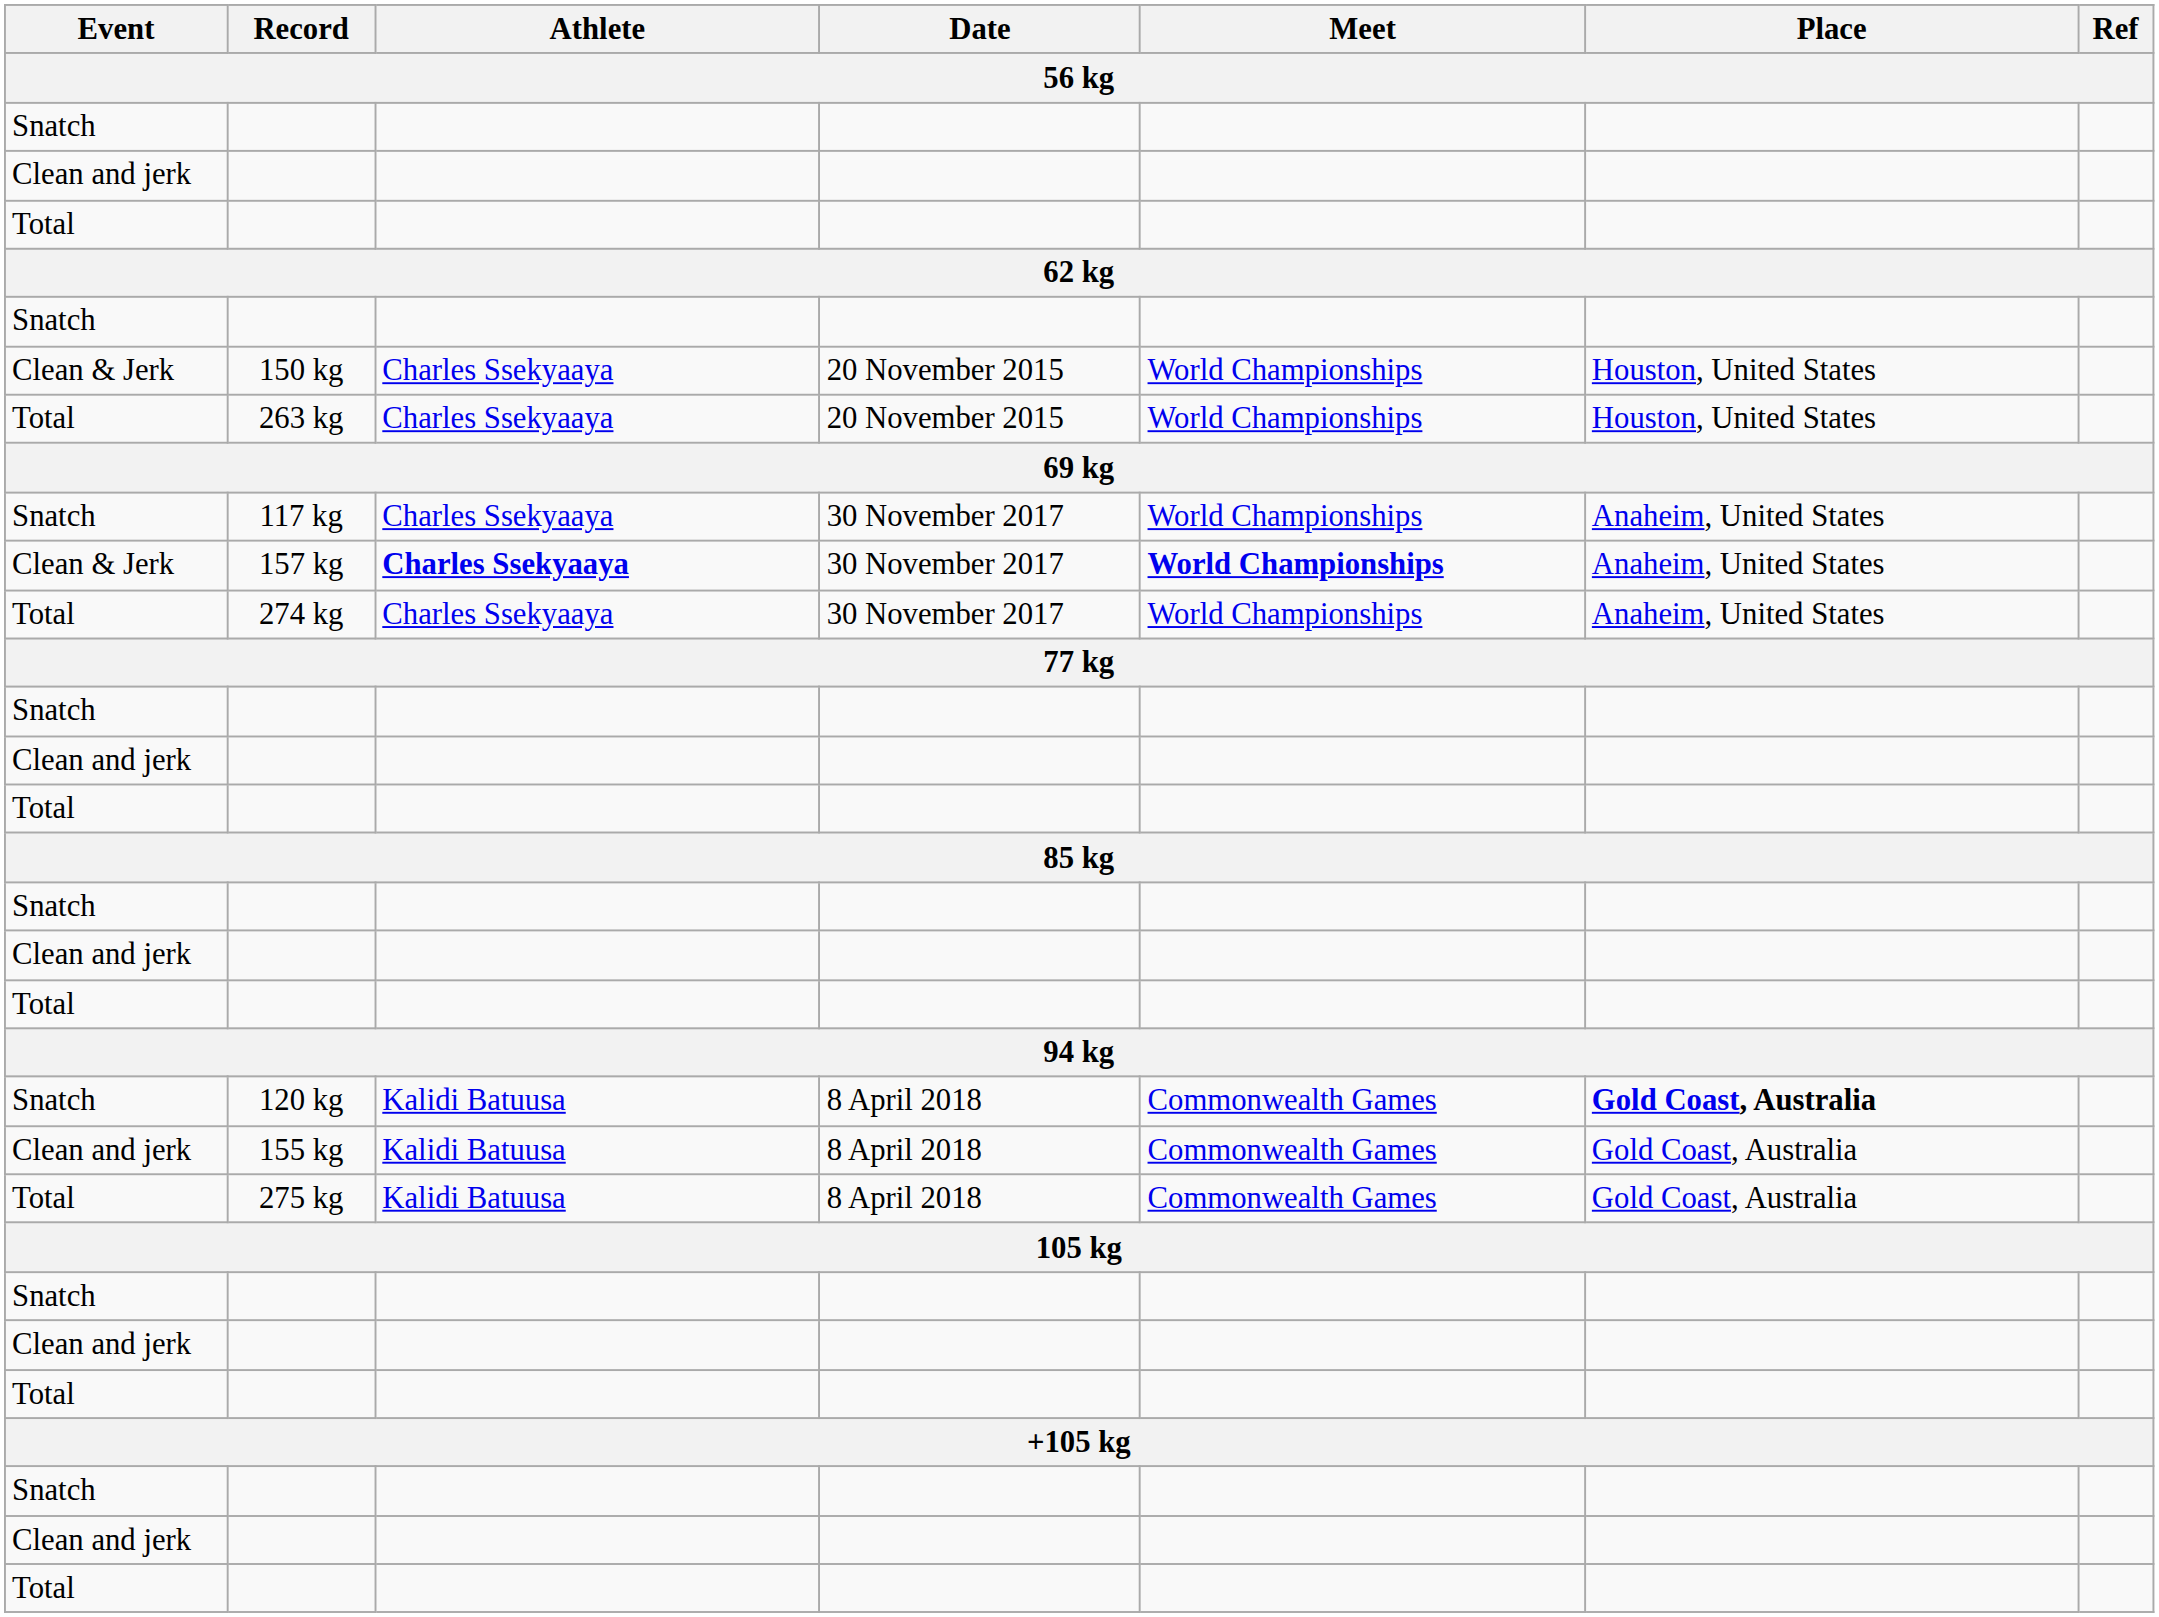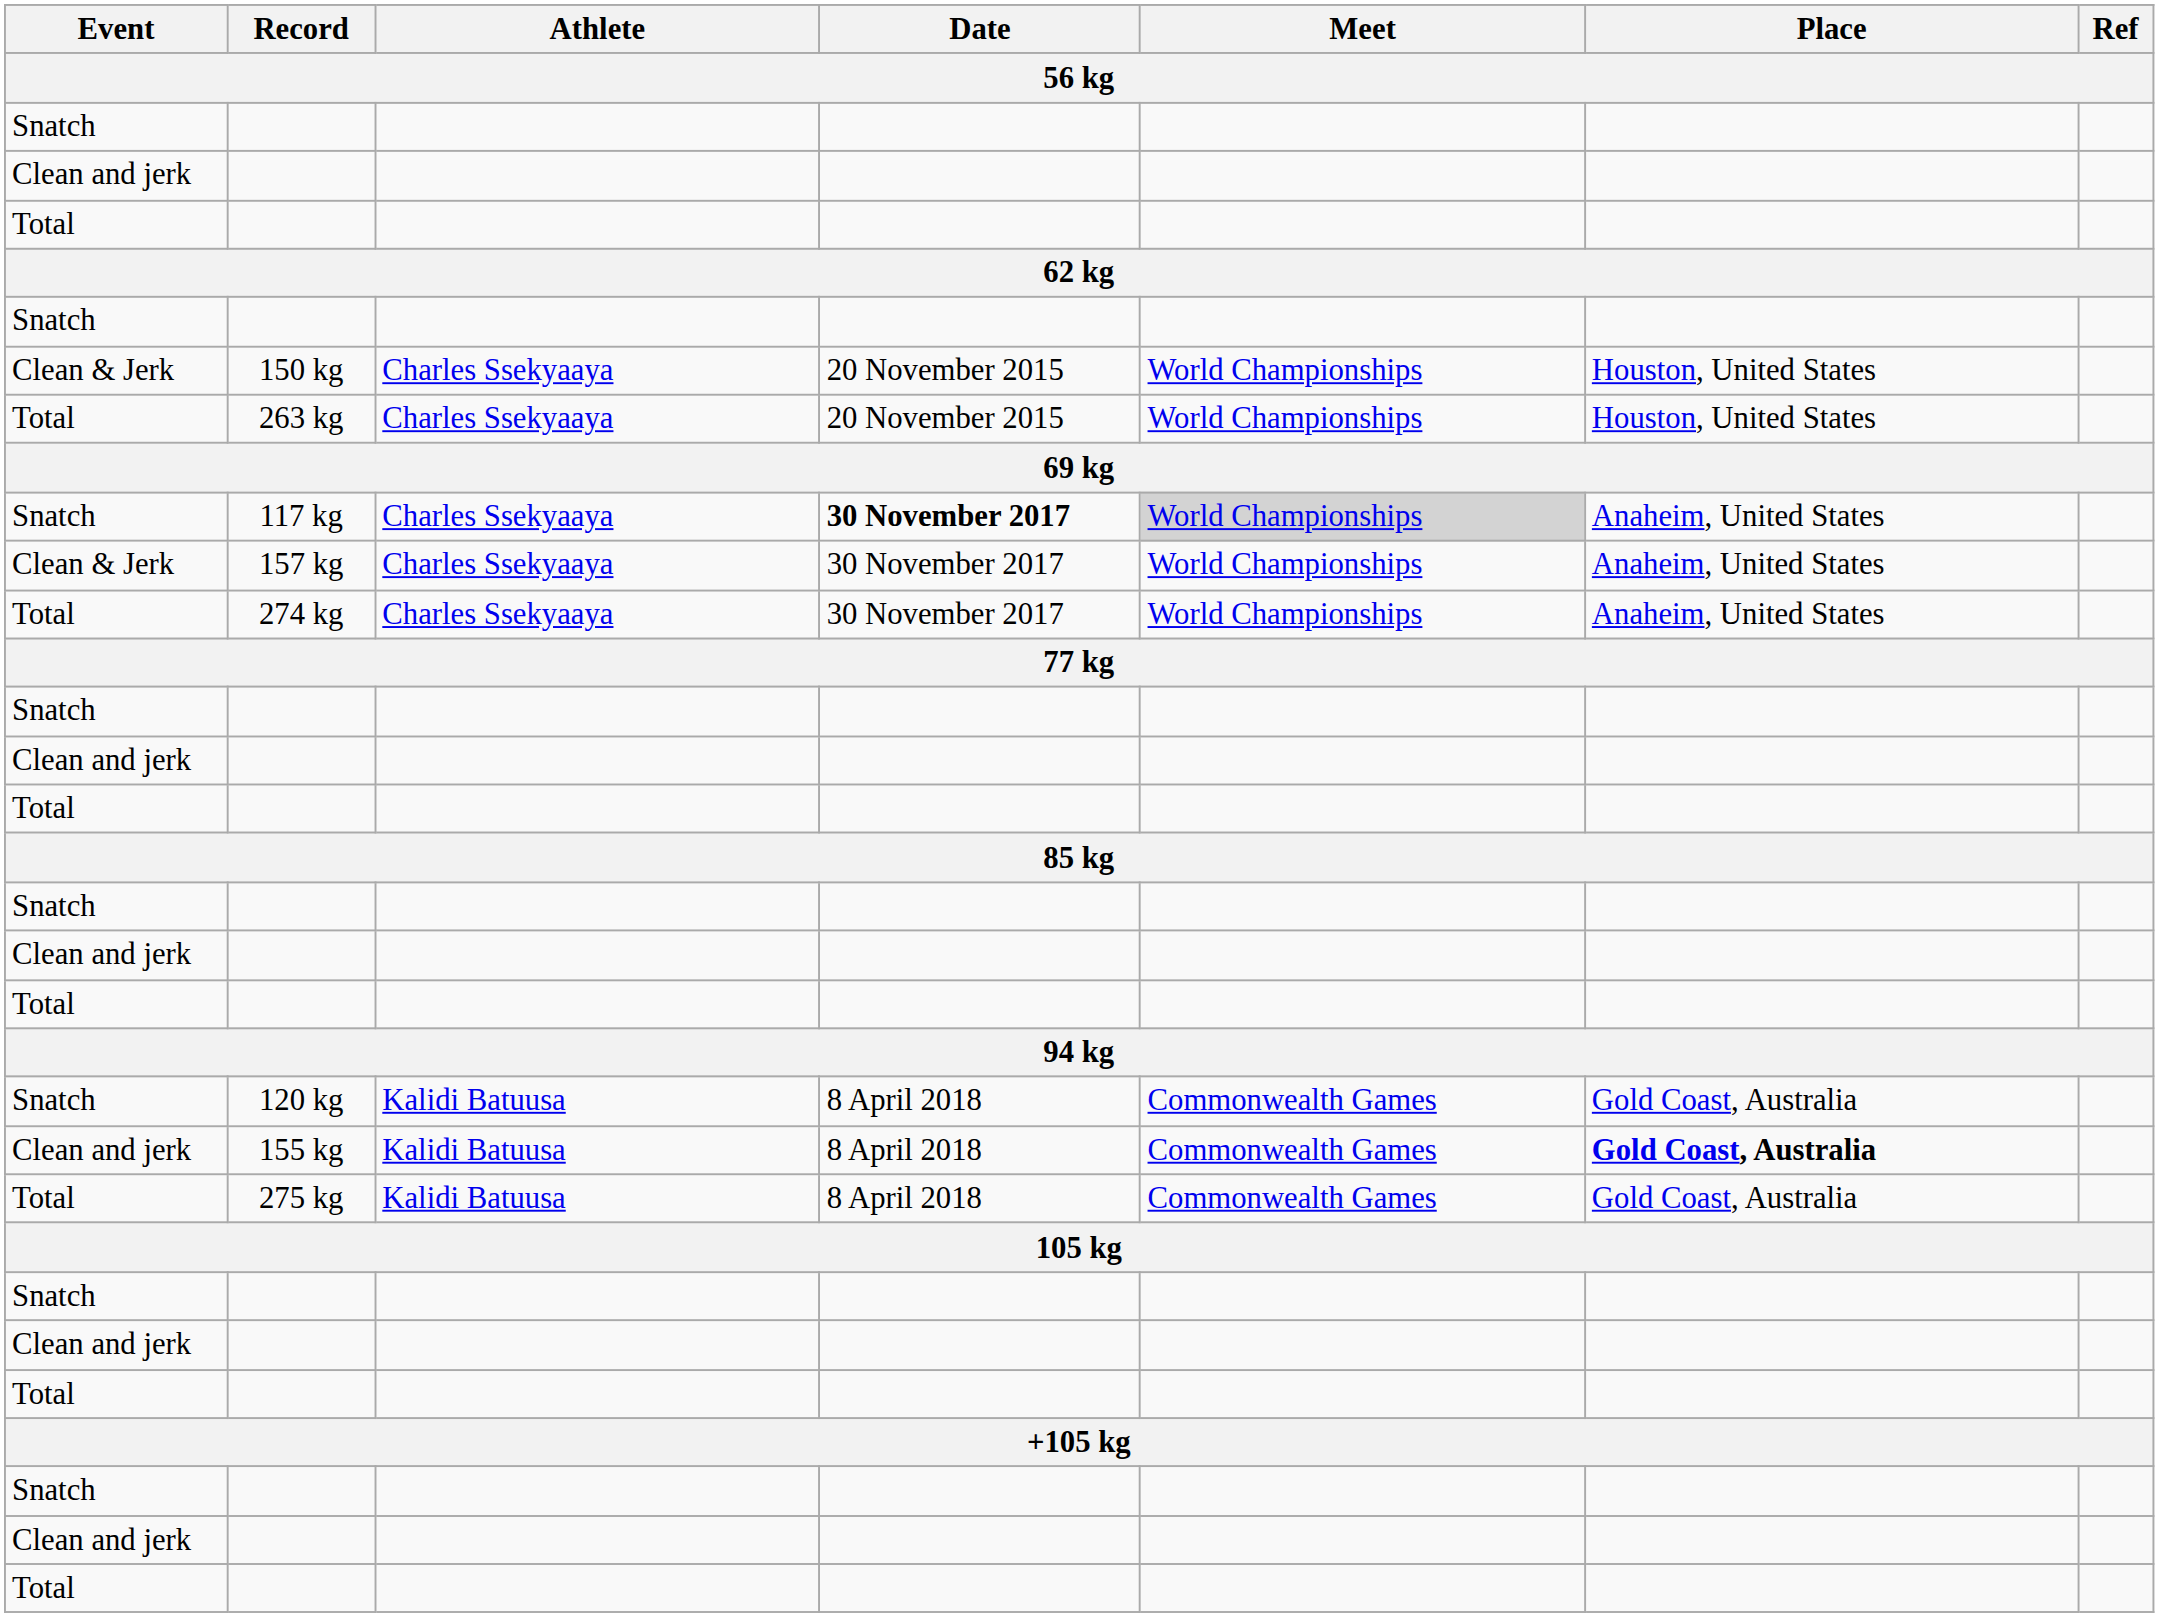117 kg | Date: normal -> bold
117 kg | Meet: no background -> lightgrey background
157 kg | Athlete: bold -> normal
157 kg | Meet: bold -> normal
120 kg | Place: bold -> normal
155 kg | Place: normal -> bold
